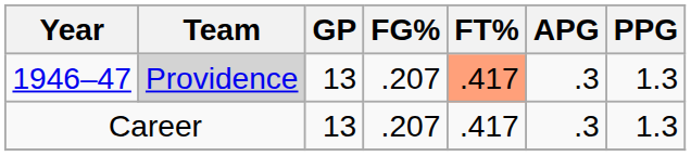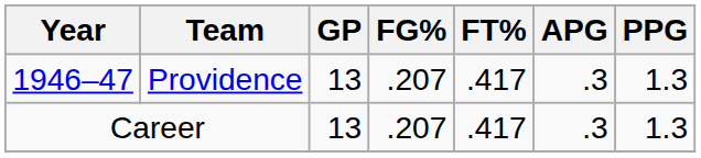1946–47 | Team: lightgrey background -> no background
1946–47 | FT%: lightsalmon background -> no background
